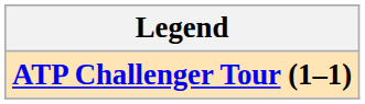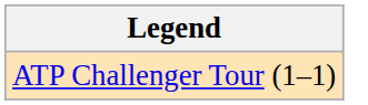row 2 | column 1: bold -> normal
